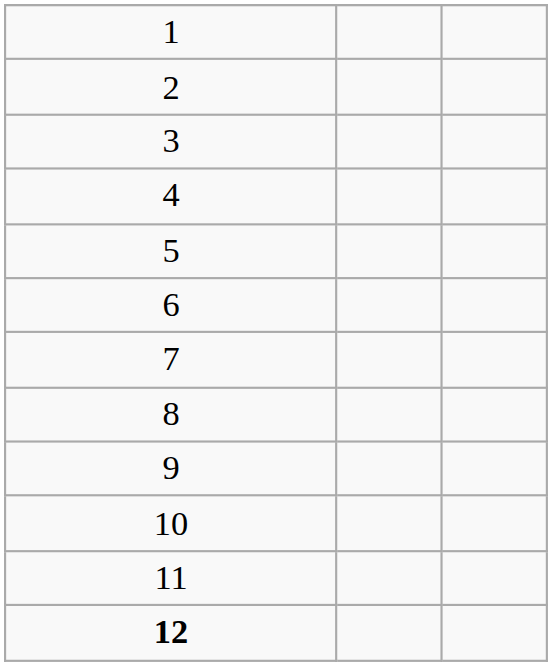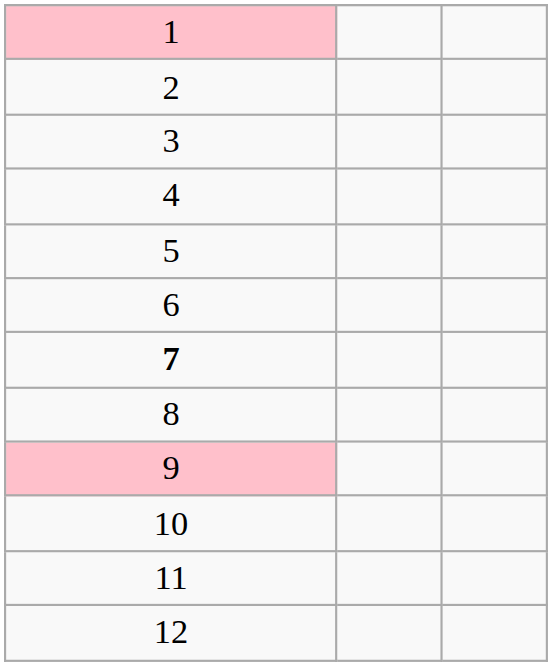1 | column 1: no background -> pink background
7 | column 1: normal -> bold
9 | column 1: no background -> pink background
12 | column 1: bold -> normal
